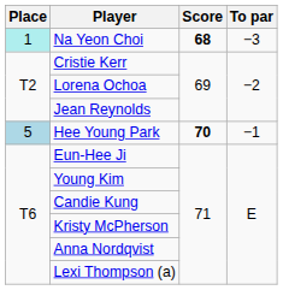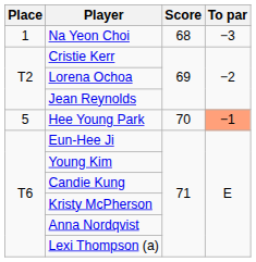Na Yeon Choi | Place: paleturquoise background -> no background
Na Yeon Choi | Score: bold -> normal
Hee Young Park | Place: lightblue background -> no background
Hee Young Park | Score: bold -> normal
Hee Young Park | To par: no background -> lightsalmon background
